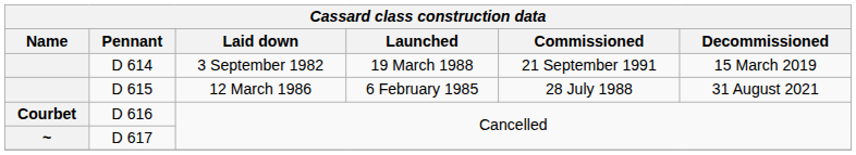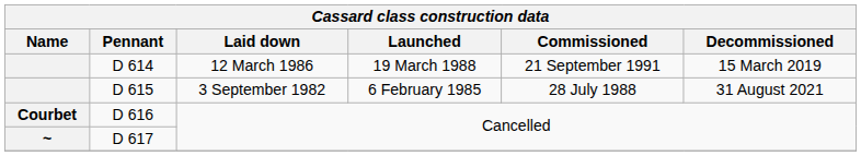D 614 | Laid down: 3 September 1982 -> 12 March 1986
D 615 | Laid down: 12 March 1986 -> 3 September 1982
